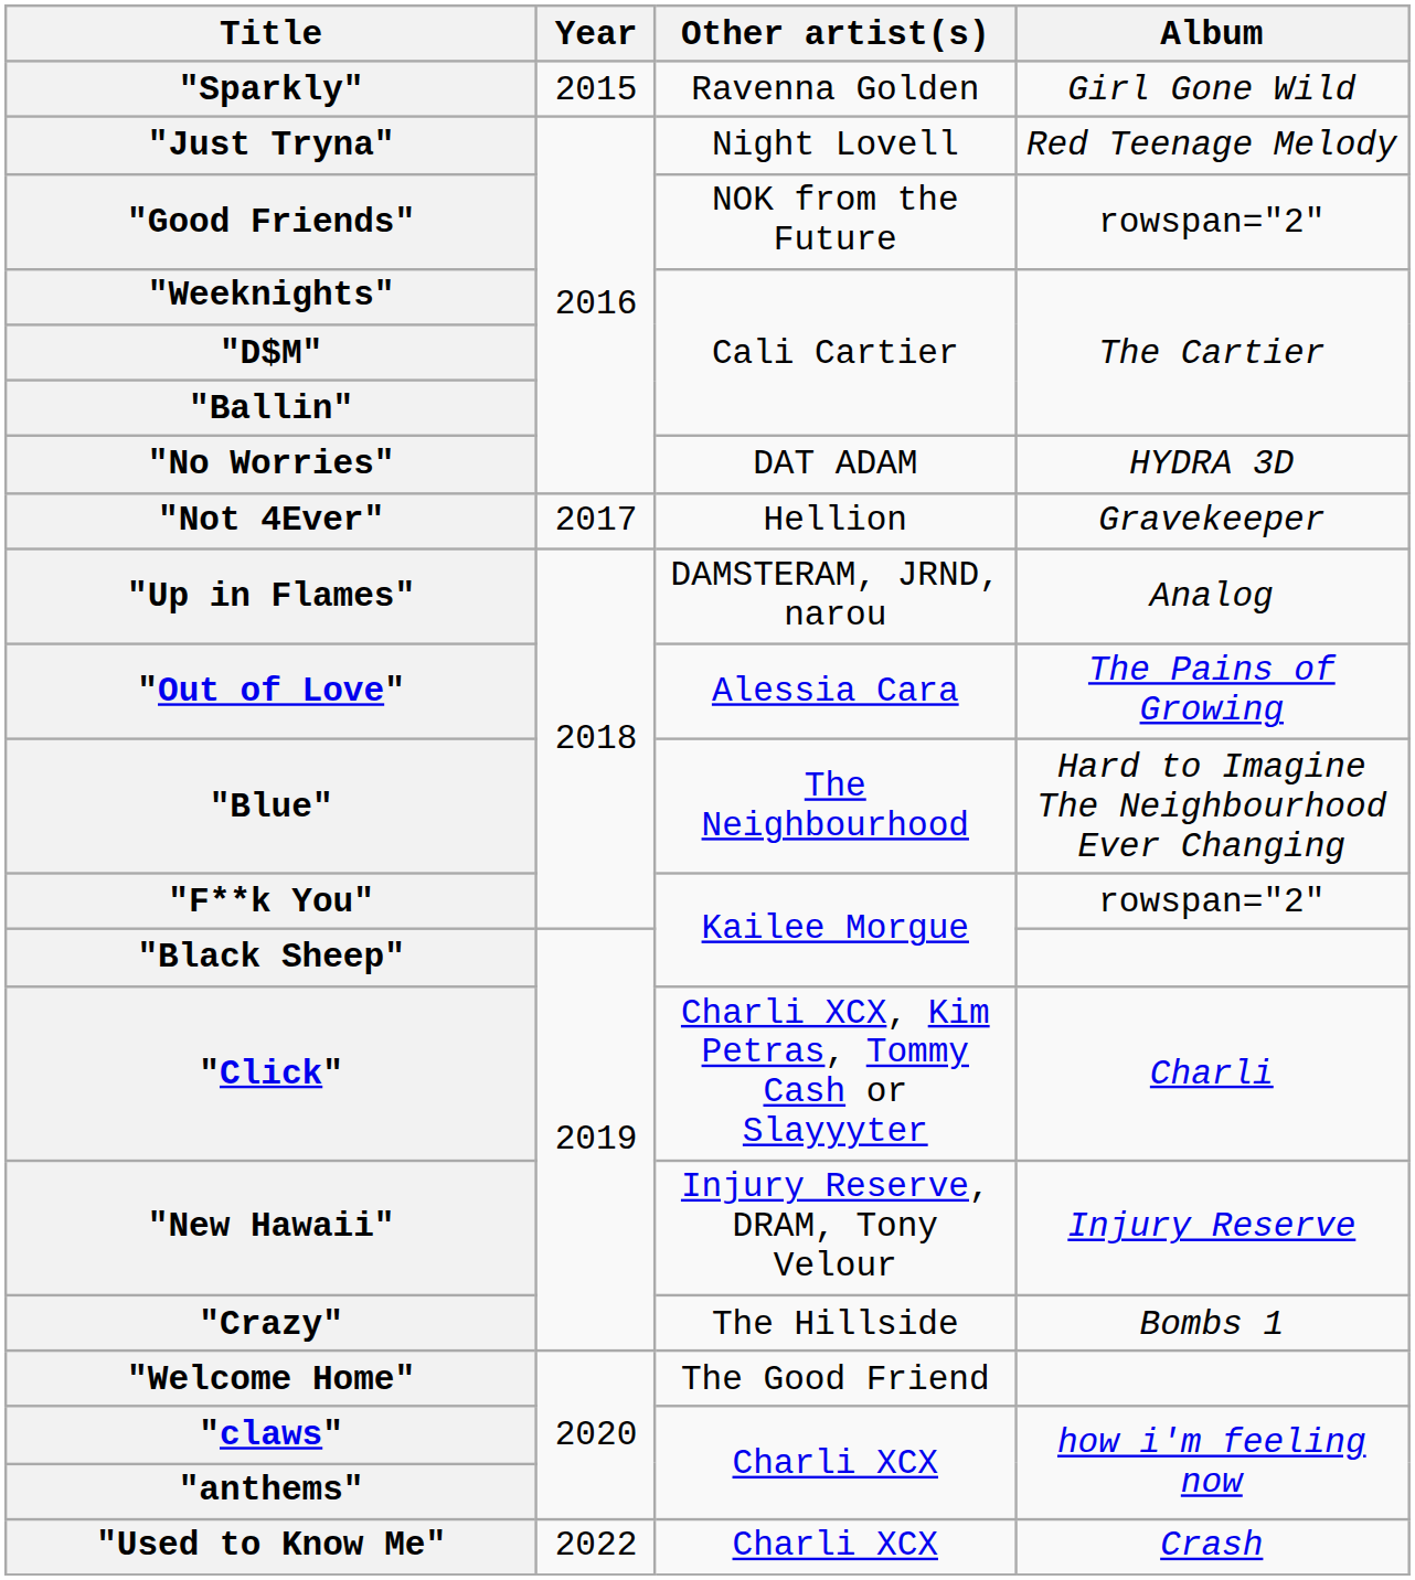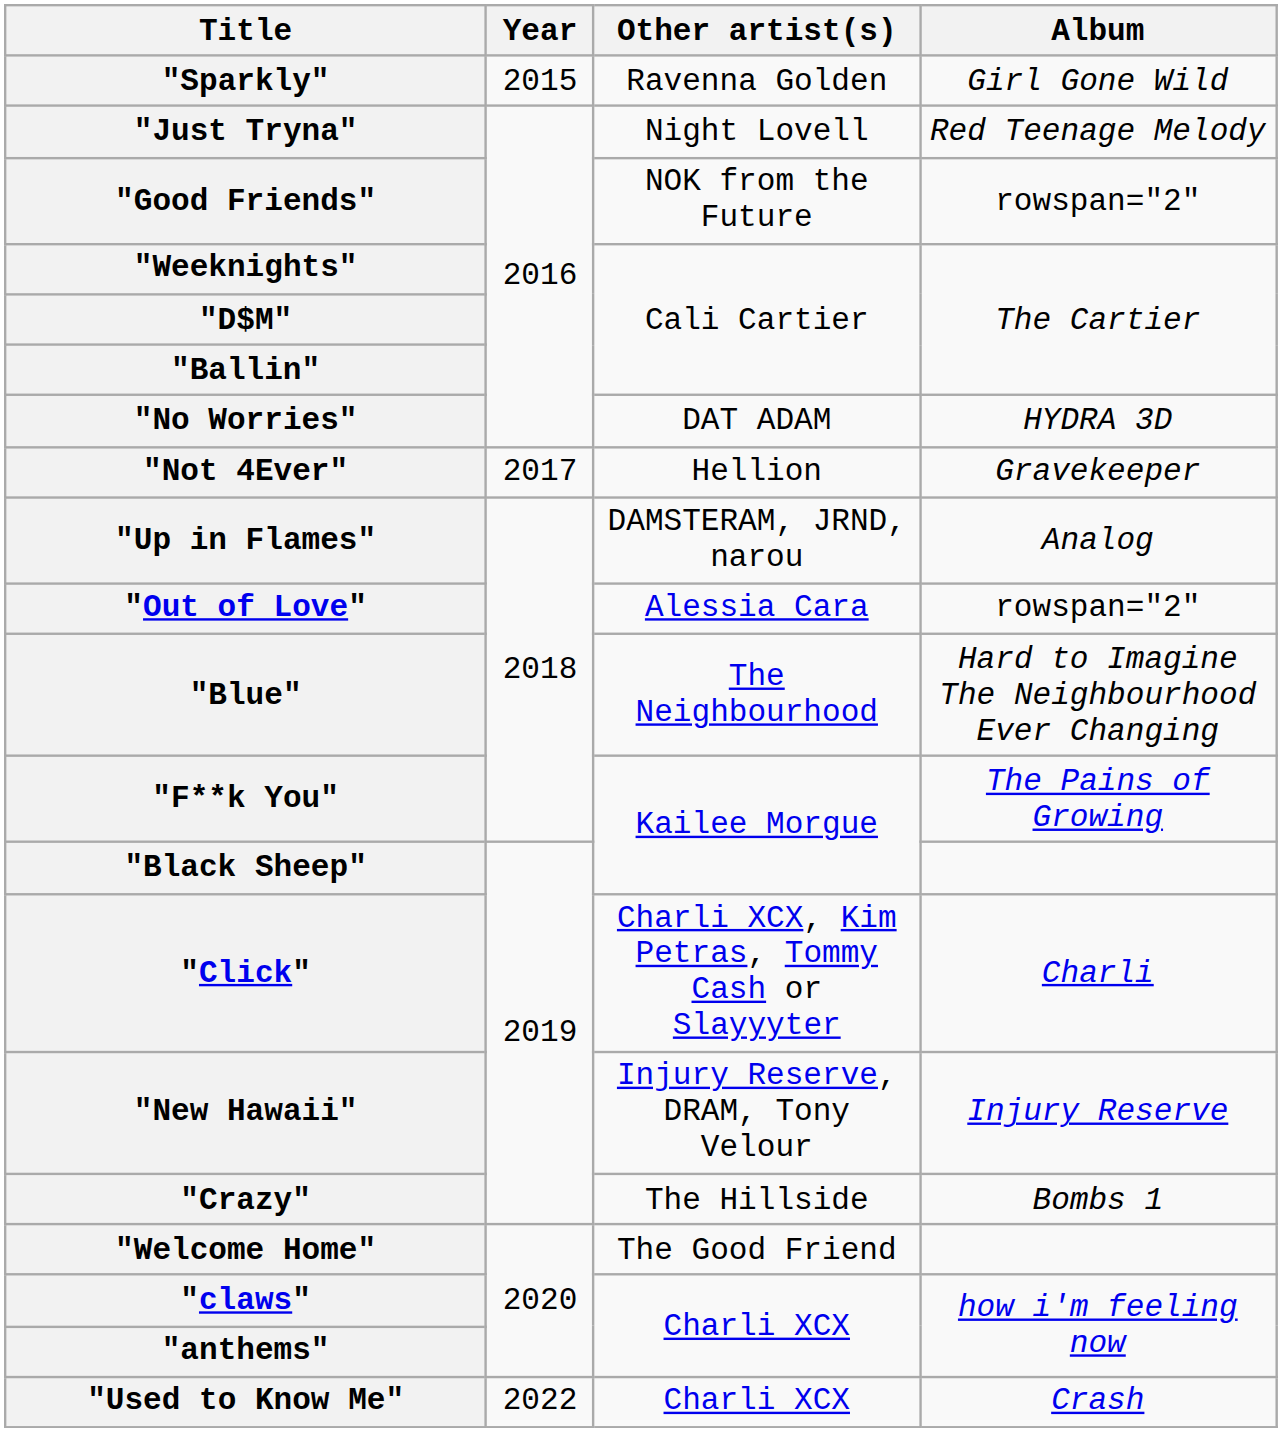"Out of Love" | Album: The Pains of Growing -> rowspan="2"
"F**k You" | Album: rowspan="2" -> The Pains of Growing
